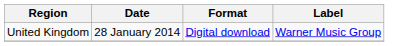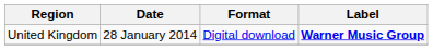United Kingdom | Label: normal -> bold
